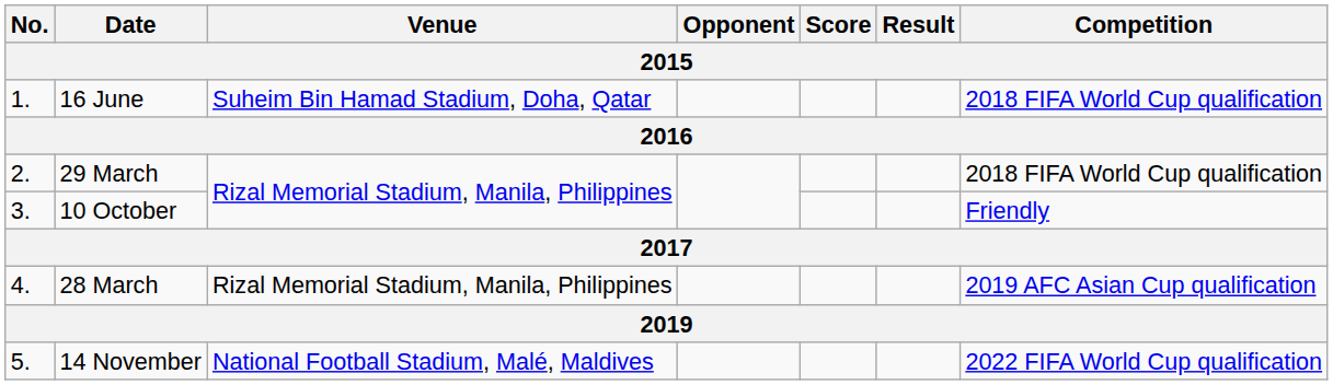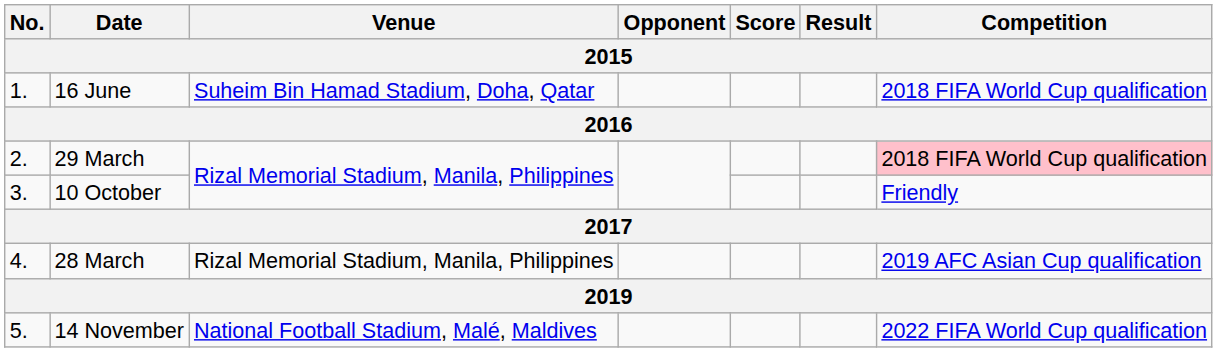29 March | Competition: no background -> pink background
